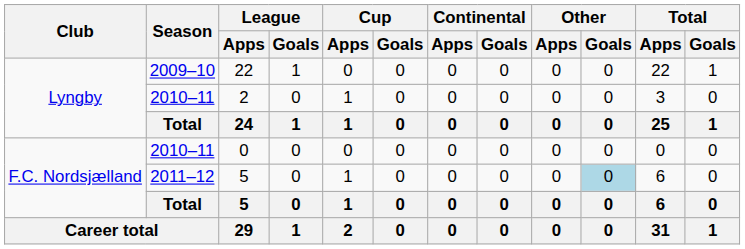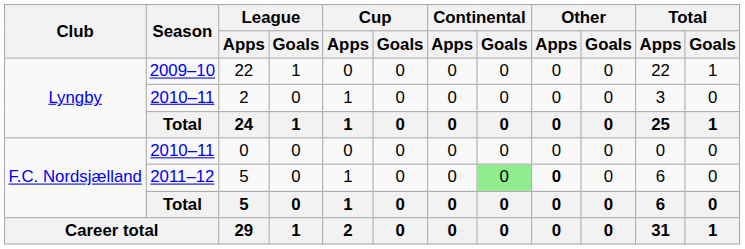2011–12 / 5 | Continental / Goals: no background -> lightgreen background
2011–12 / 5 | Other / Apps: normal -> bold
2011–12 / 5 | Other / Goals: lightblue background -> no background
